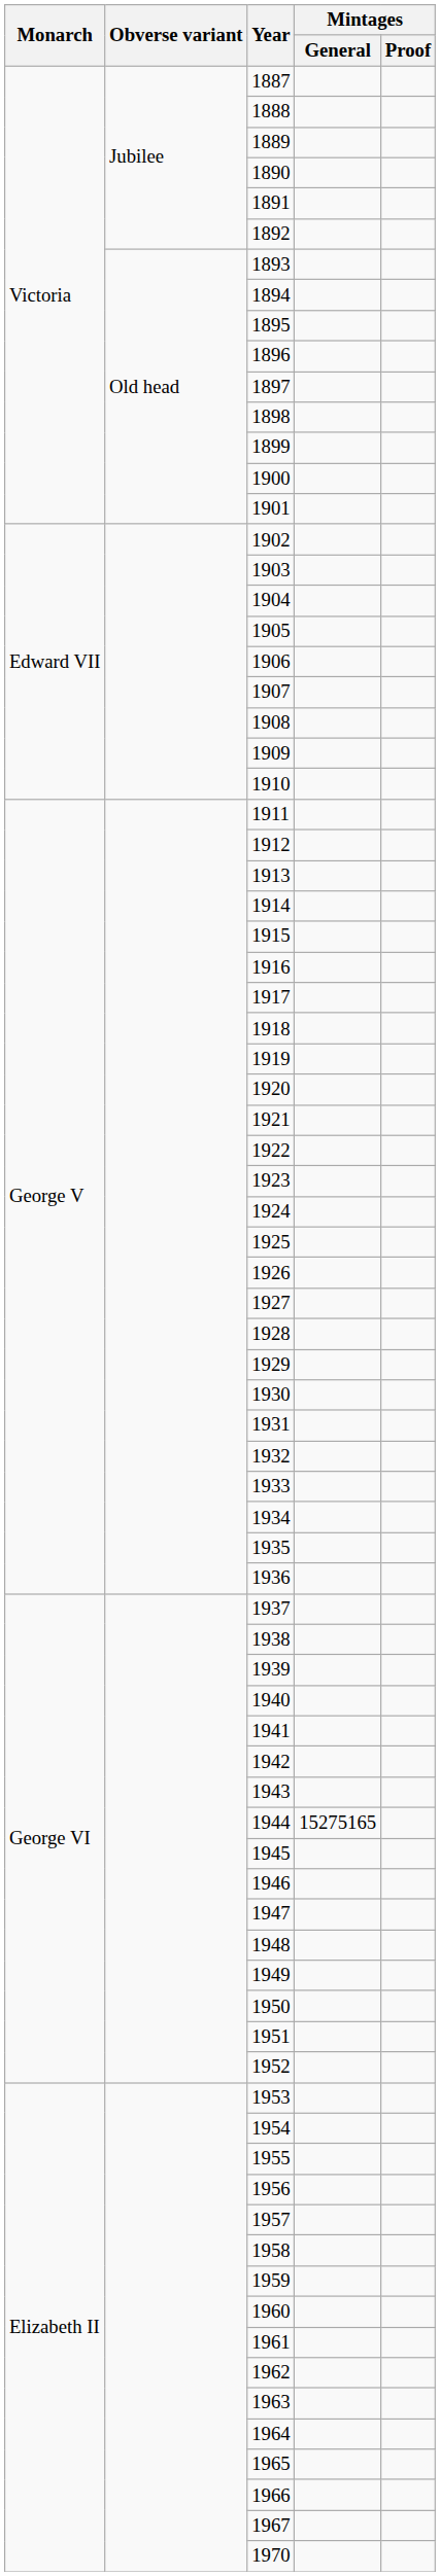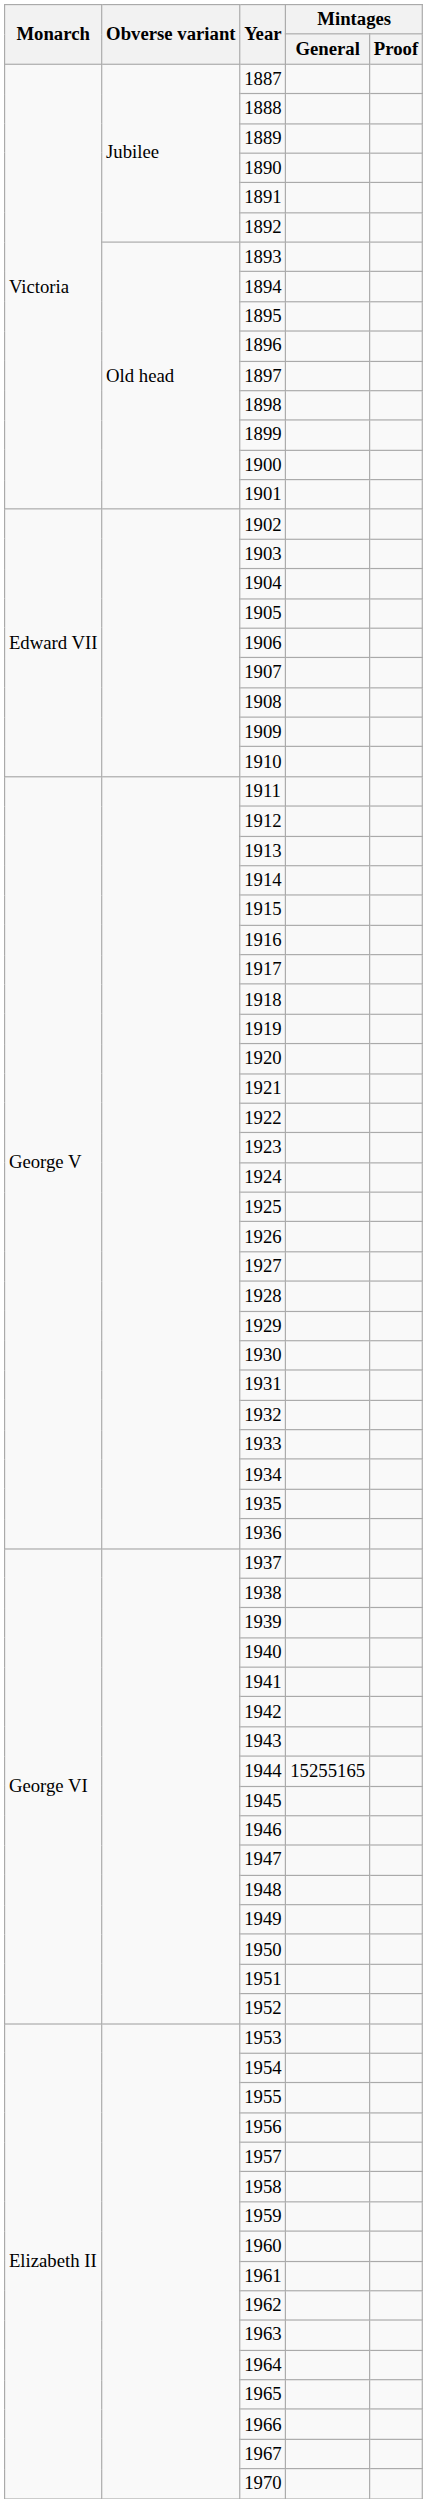1944 | Mintages / General: 15275165 -> 15255165
